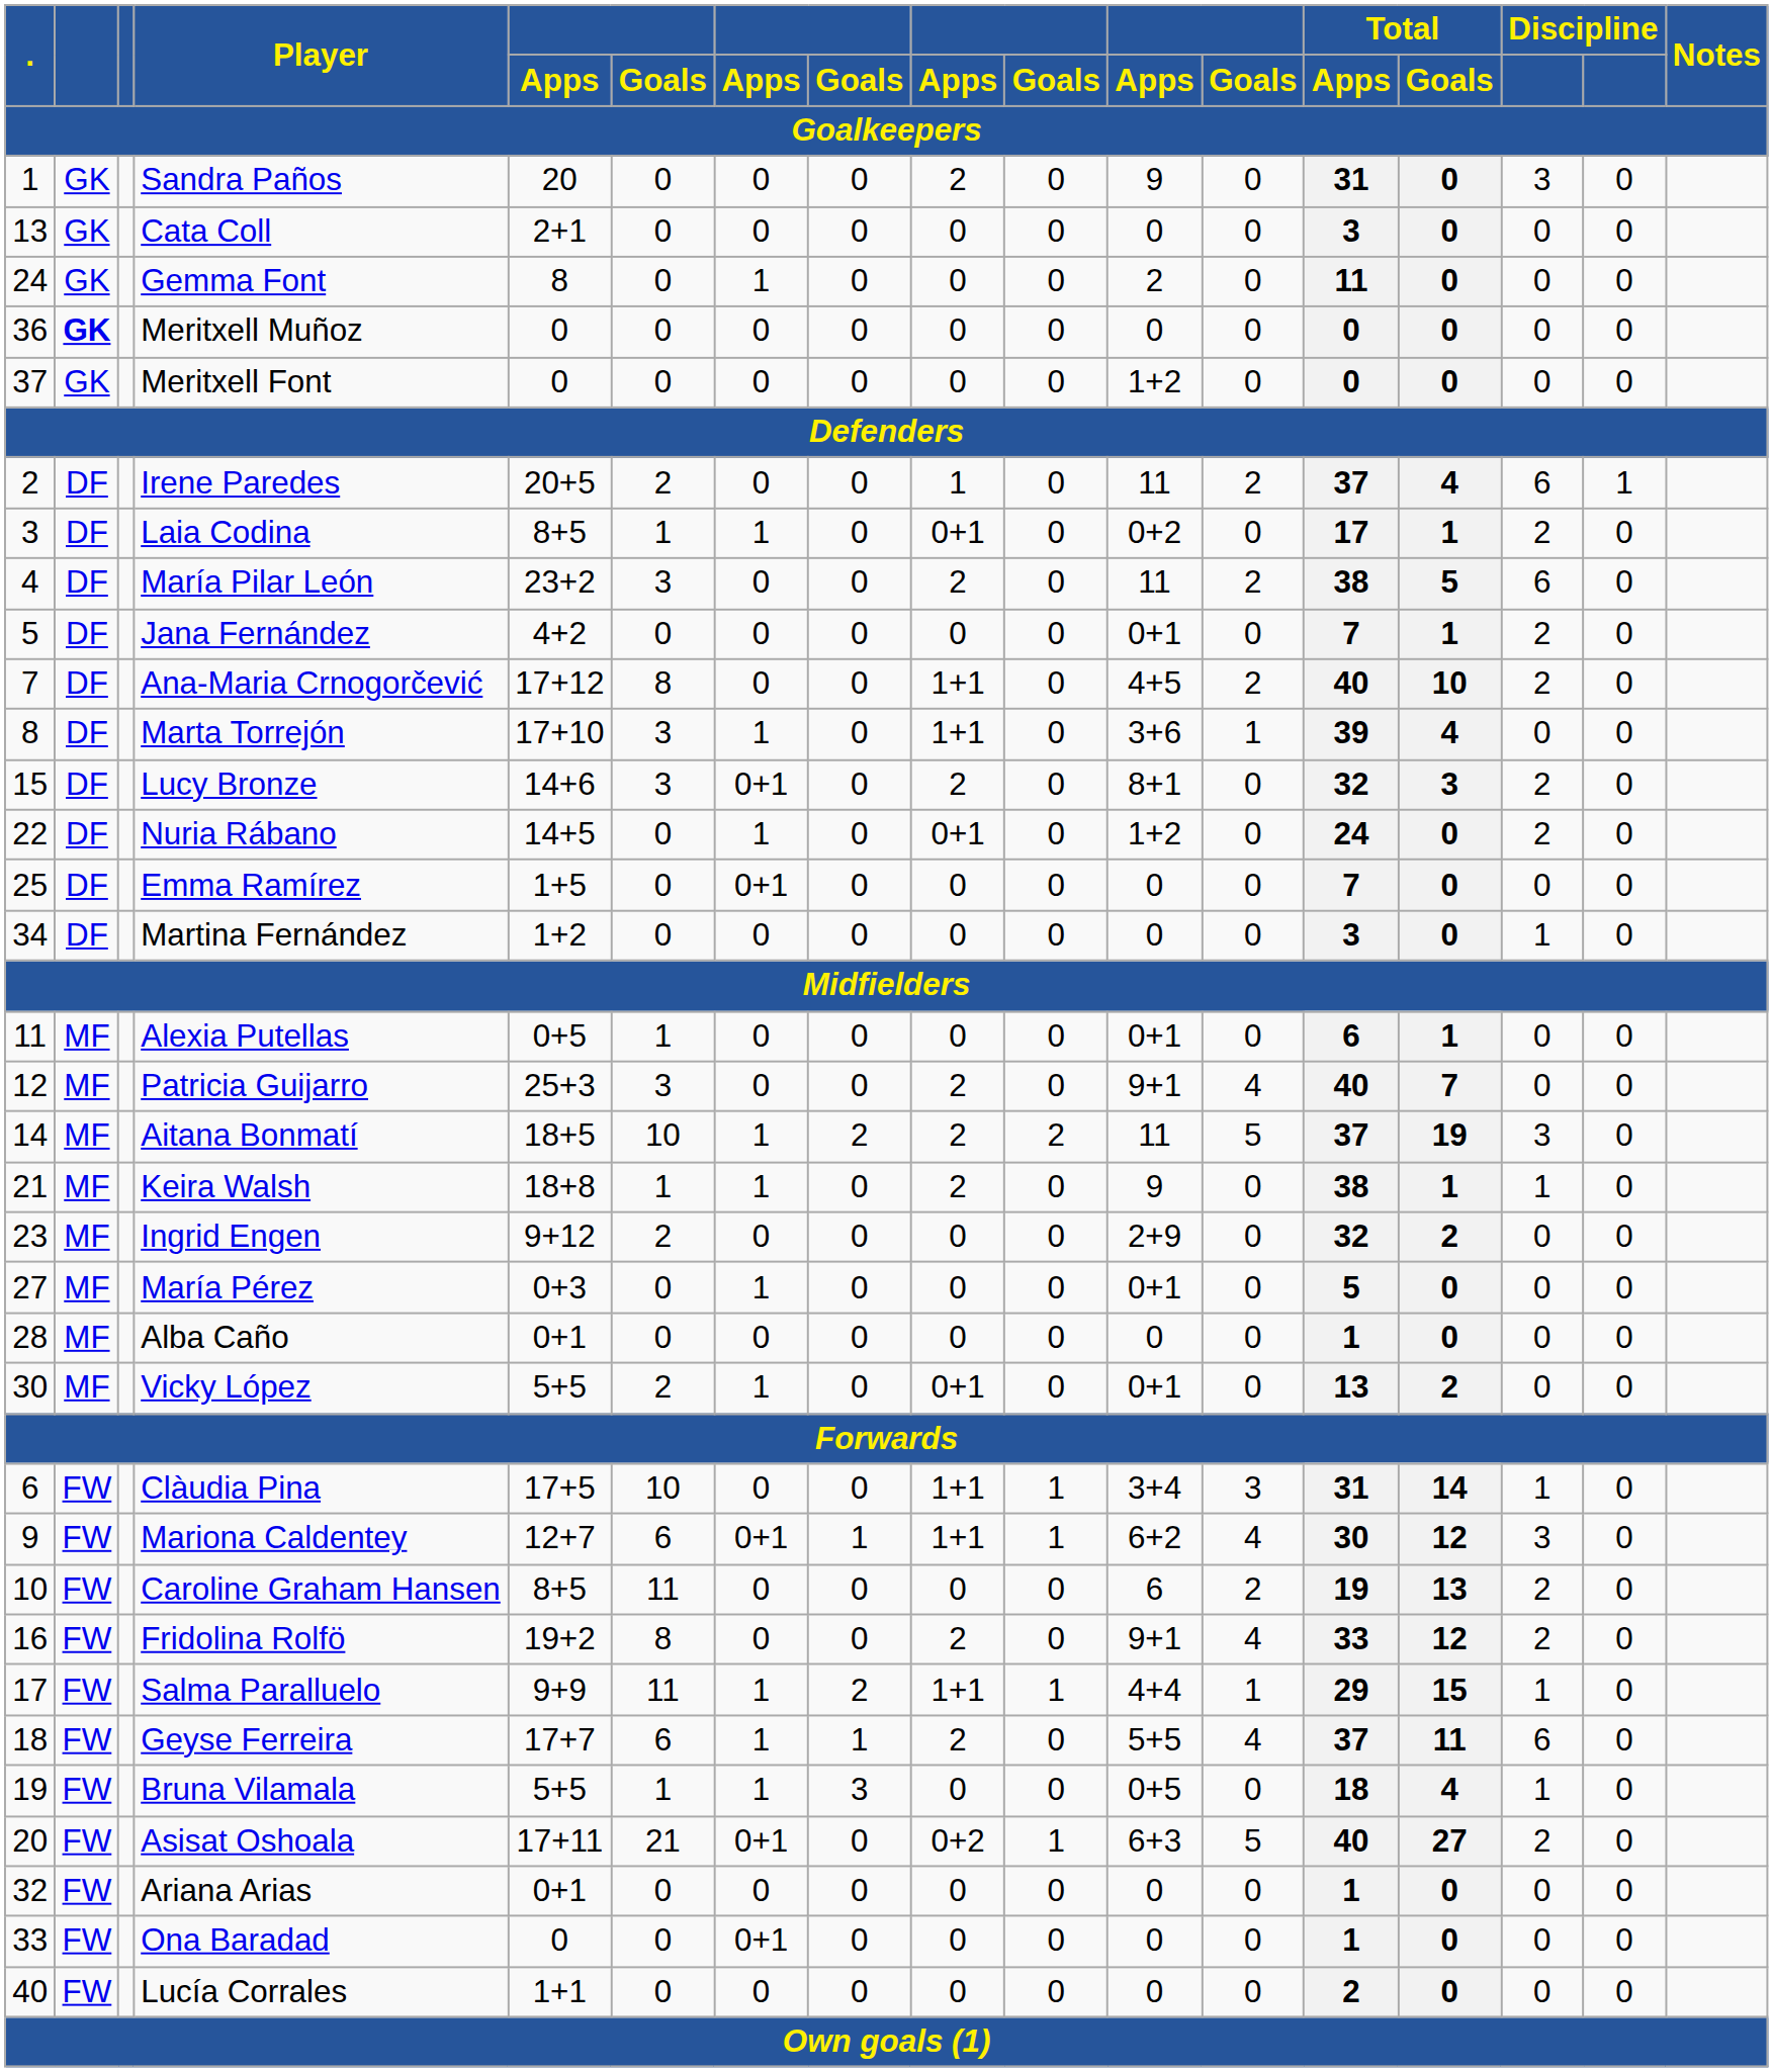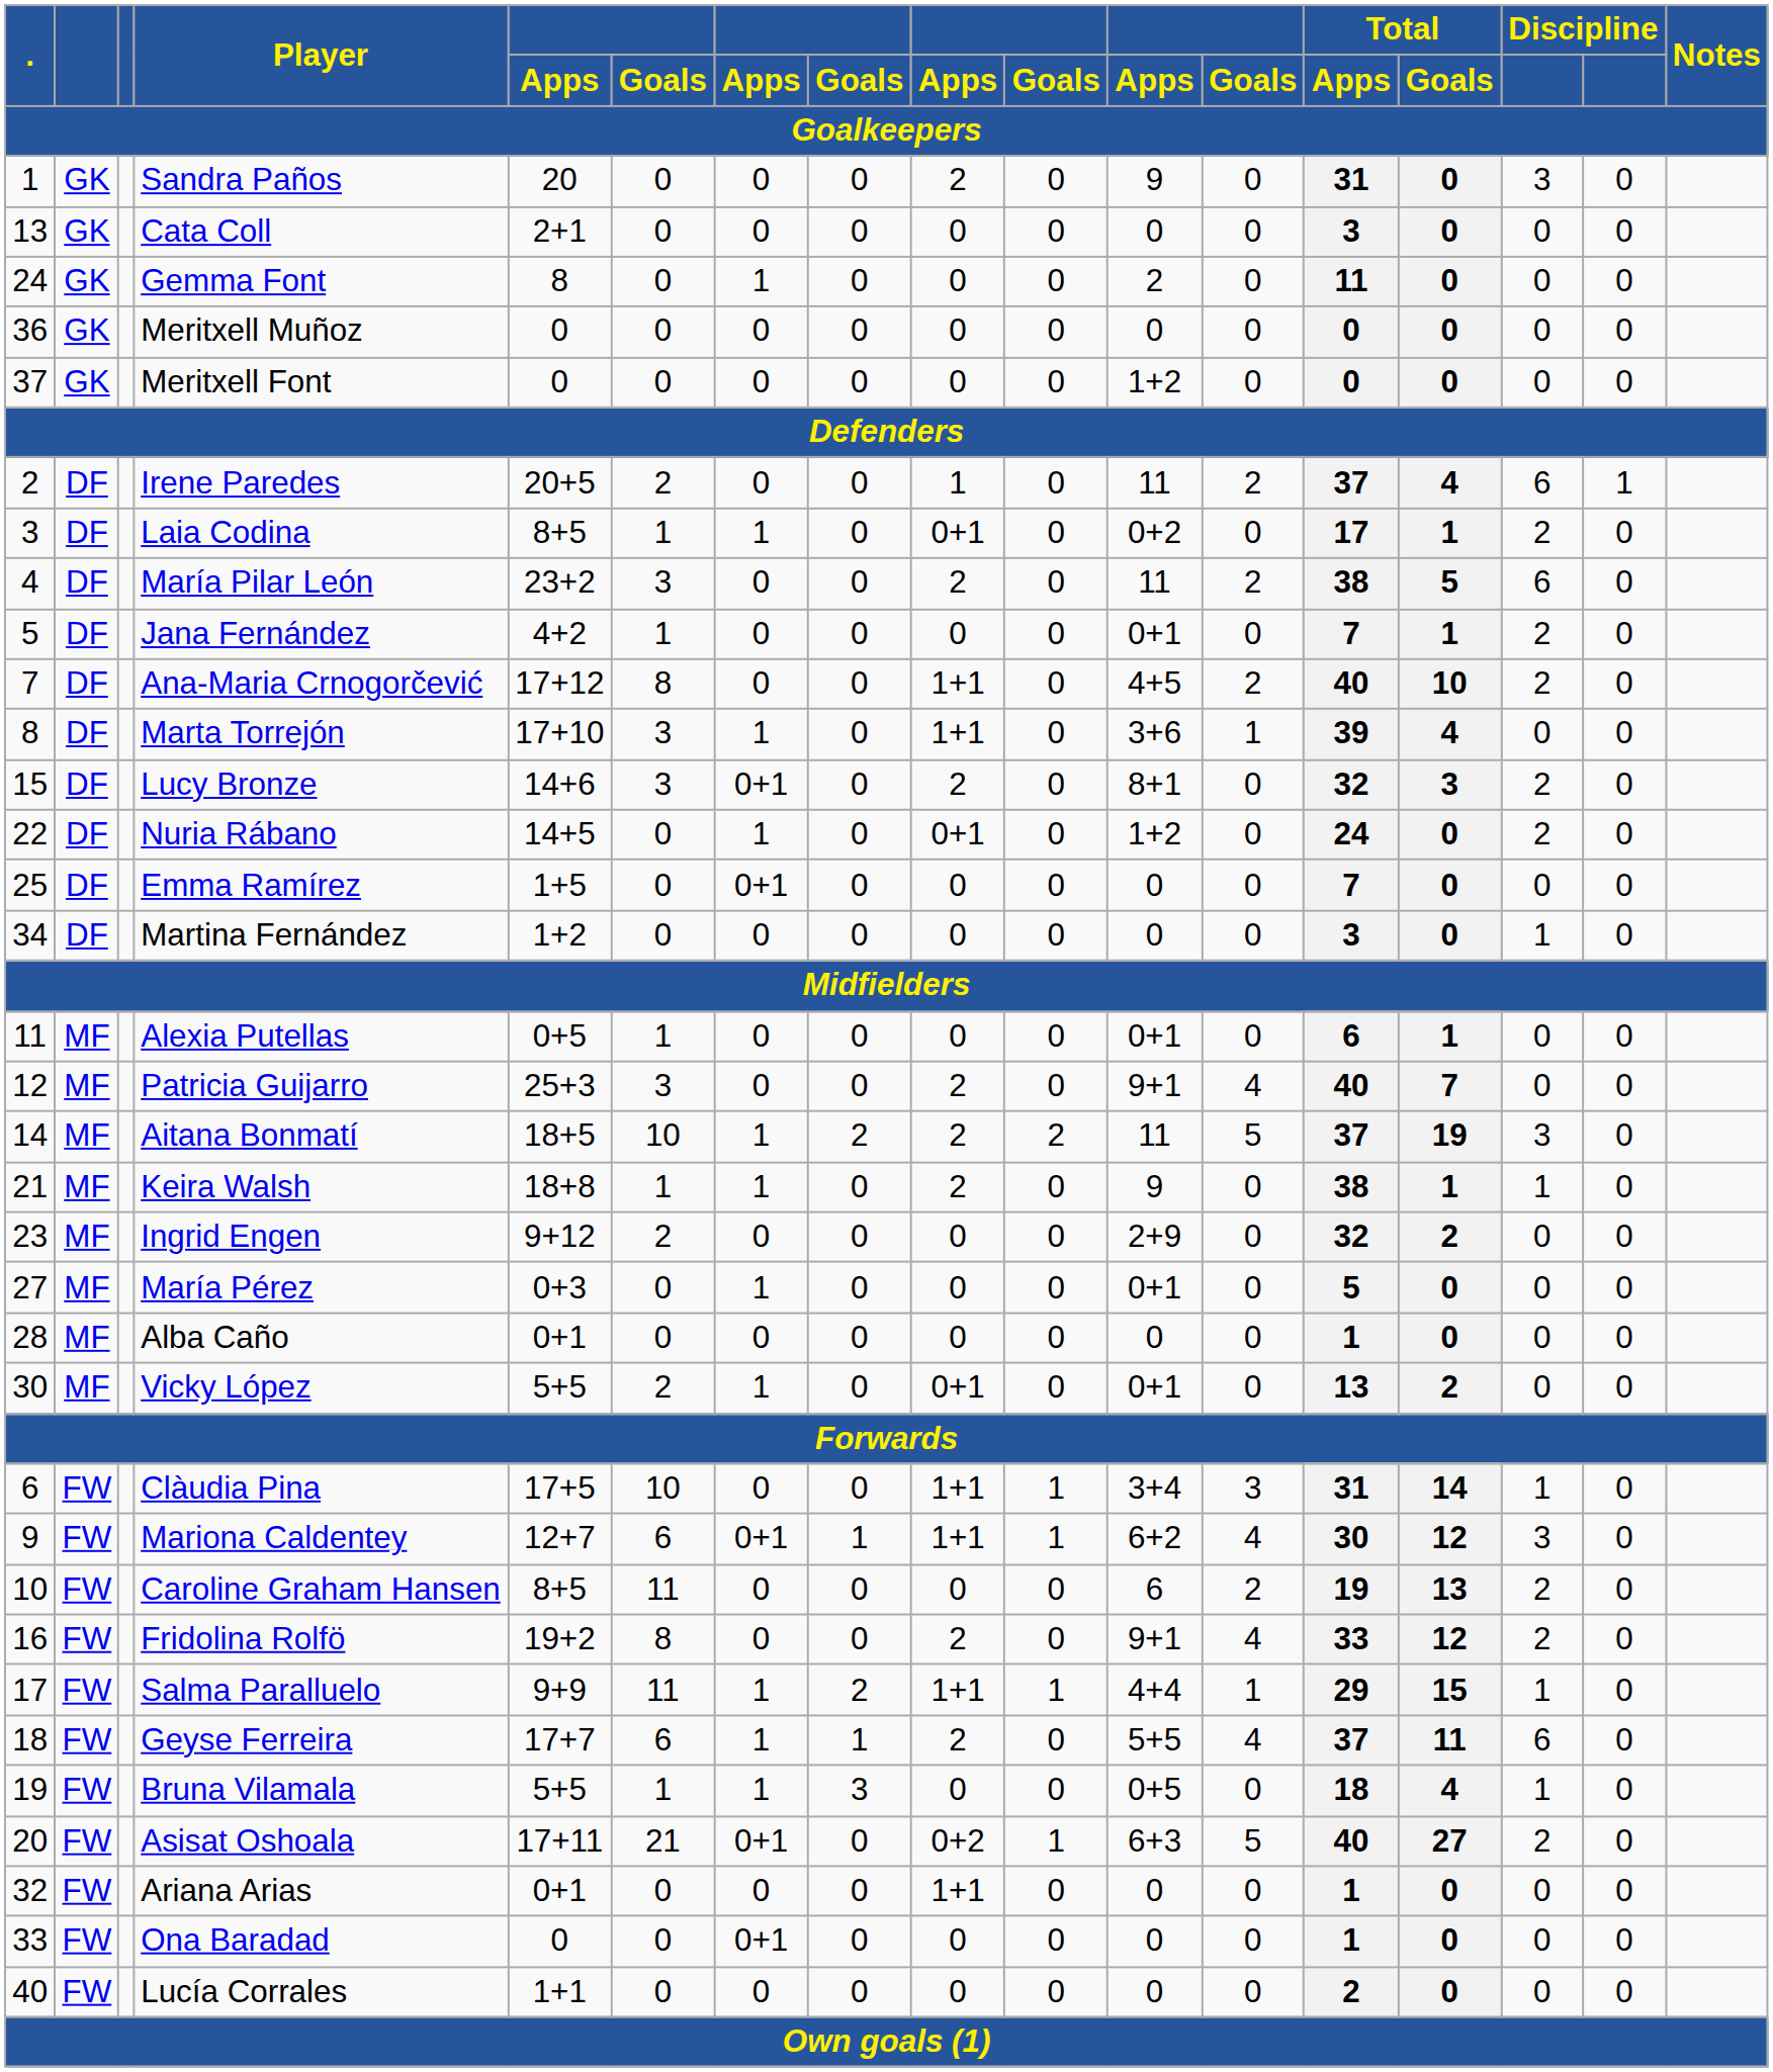Meritxell Muñoz | column 2: bold -> normal
Jana Fernández | column 6: 0 -> 1
Ariana Arias | column 9: 0 -> 1+1
